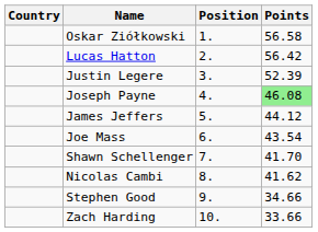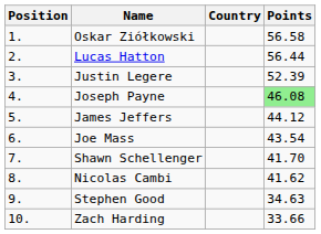columns swapped: Position <-> Country
Lucas Hatton | Points: 56.42 -> 56.44
Stephen Good | Points: 34.66 -> 34.63
